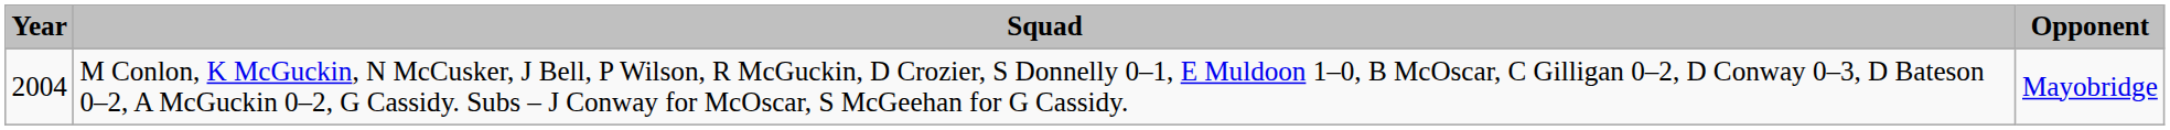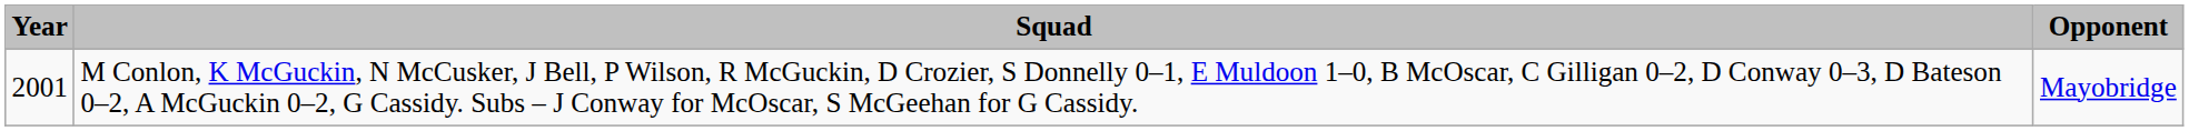row 2 | Year: 2004 -> 2001
